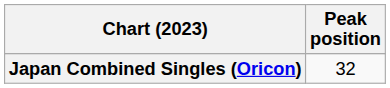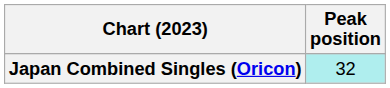row 2 | Peak position: no background -> paleturquoise background
